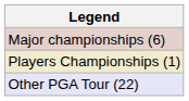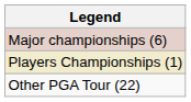row 4 | column 1: lavender background -> no background
